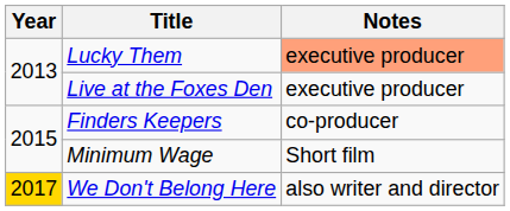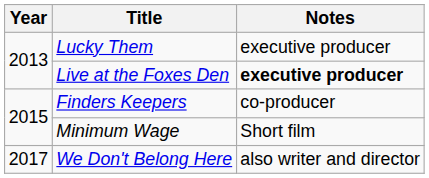Lucky Them | Notes: lightsalmon background -> no background
Live at the Foxes Den | Notes: normal -> bold
We Don't Belong Here | Year: gold background -> no background
